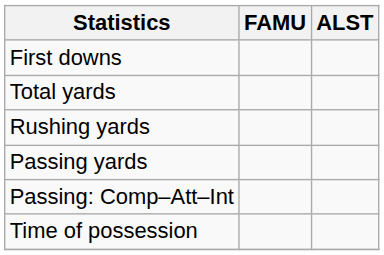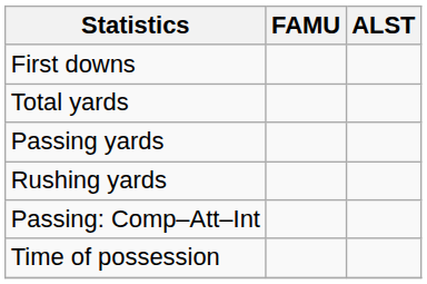rows swapped: Rushing yards <-> Passing yards
